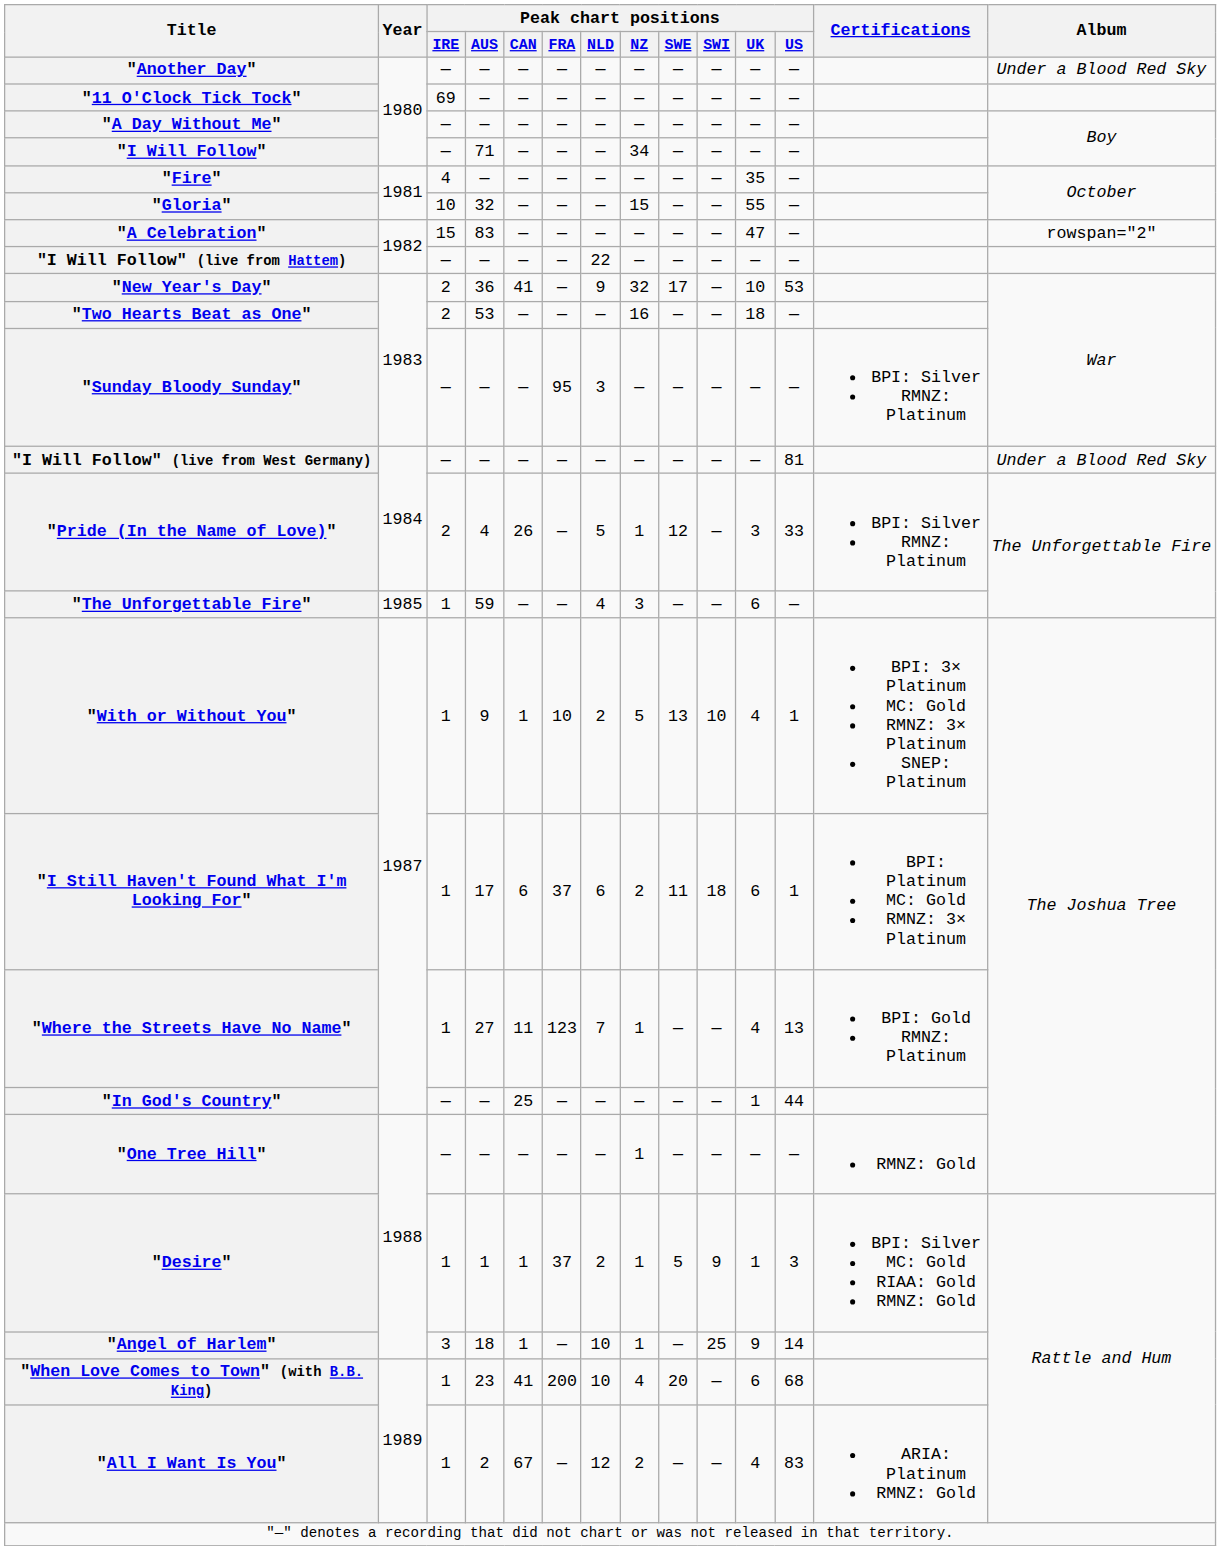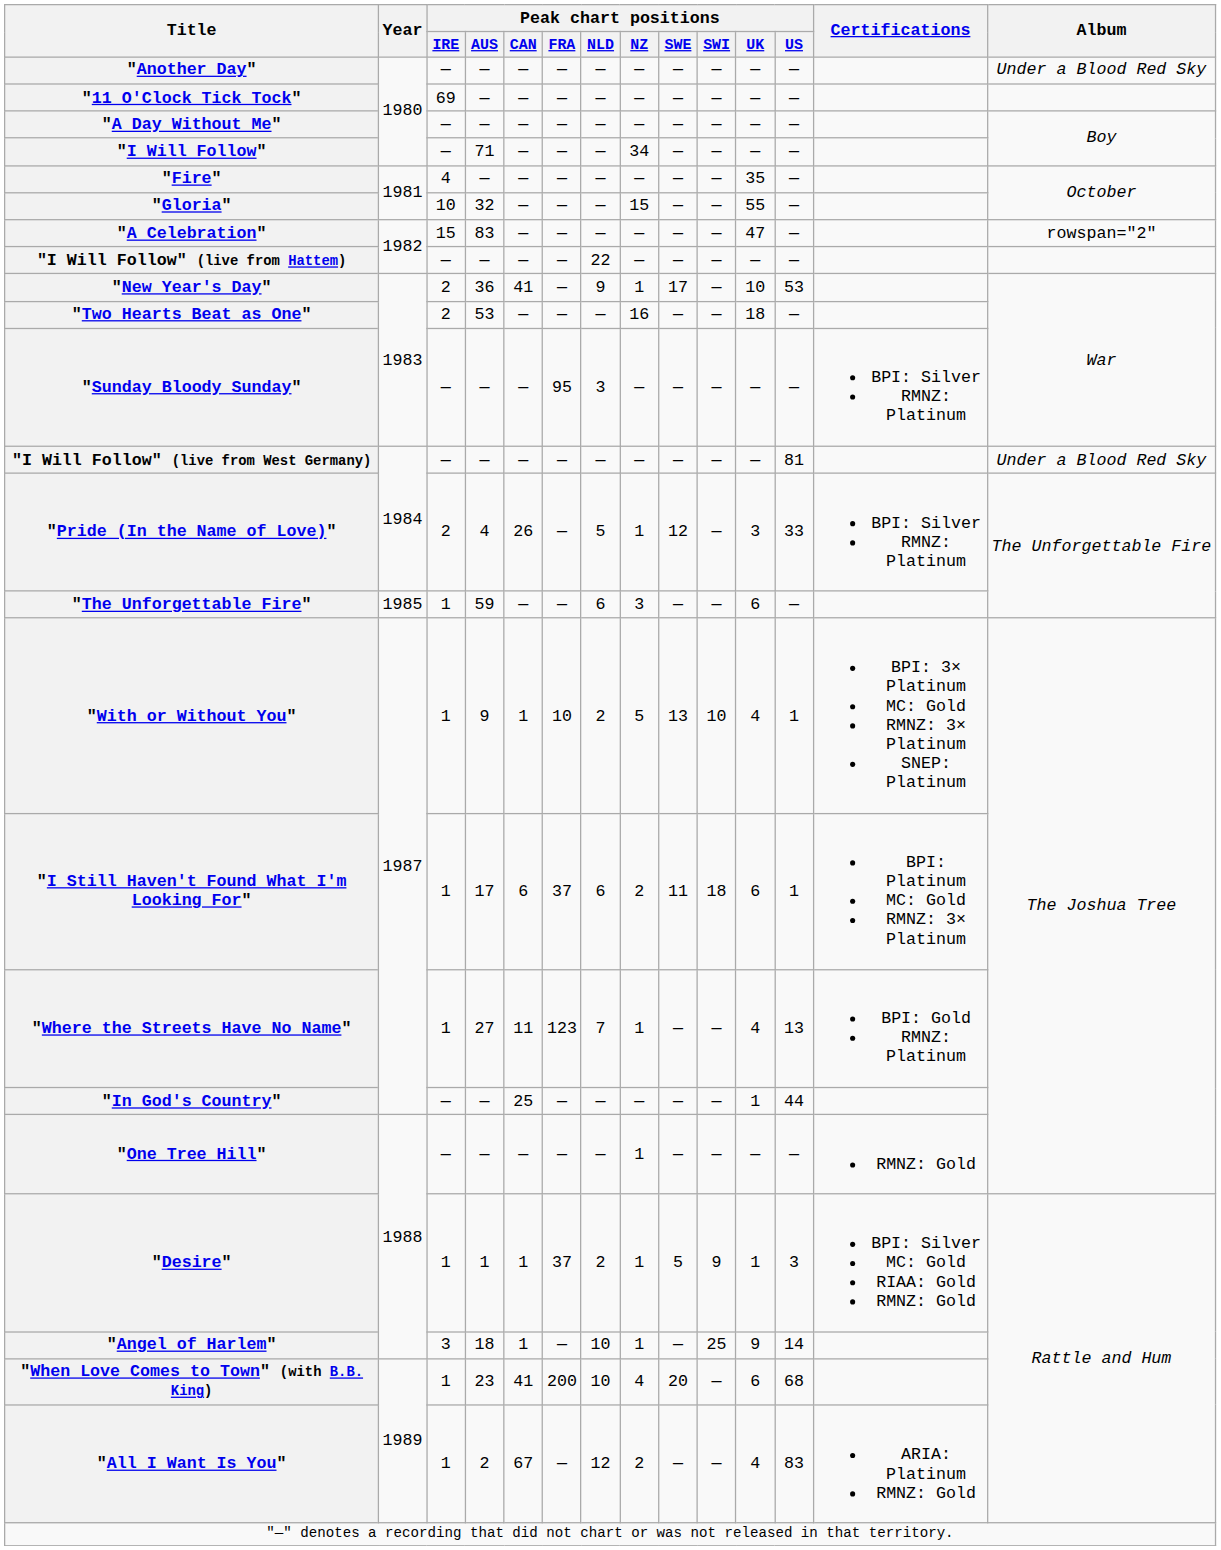"New Year's Day" | Peak chart positions / NZ: 32 -> 1
"The Unforgettable Fire" | Peak chart positions / NLD: 4 -> 6
